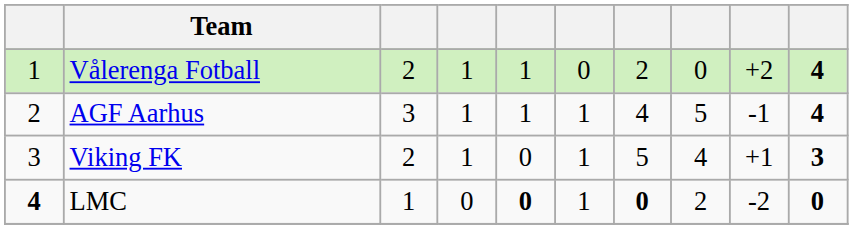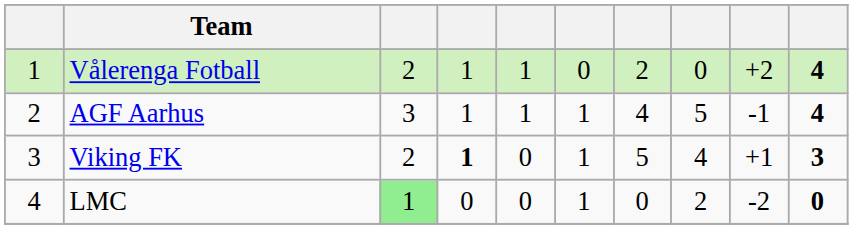Viking FK | column 4: normal -> bold
LMC | column 1: bold -> normal
LMC | column 3: no background -> lightgreen background
LMC | column 5: bold -> normal
LMC | column 7: bold -> normal
